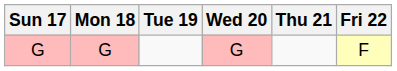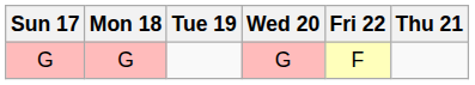columns swapped: Thu 21 <-> Fri 22
